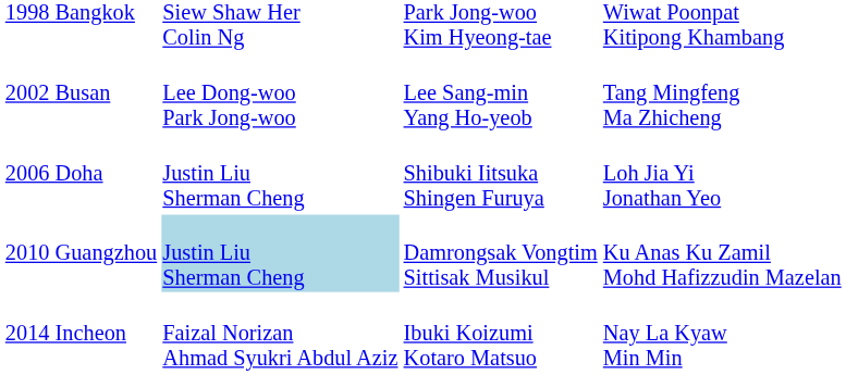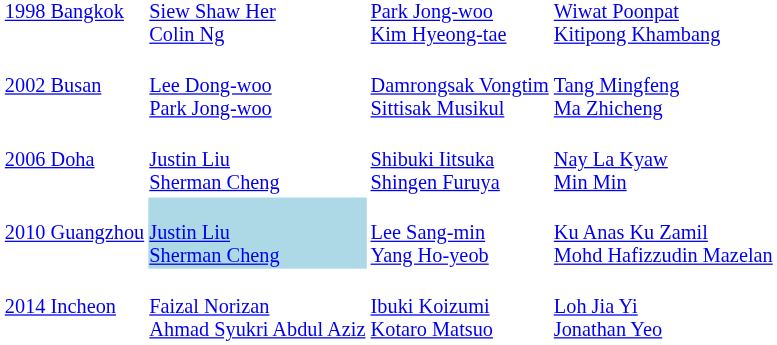2002 Busan | column 3: Lee Sang-min Yang Ho-yeob -> Damrongsak Vongtim Sittisak Musikul
2006 Doha | column 4: Loh Jia Yi Jonathan Yeo -> Nay La Kyaw Min Min
2010 Guangzhou | column 3: Damrongsak Vongtim Sittisak Musikul -> Lee Sang-min Yang Ho-yeob
2014 Incheon | column 4: Nay La Kyaw Min Min -> Loh Jia Yi Jonathan Yeo
